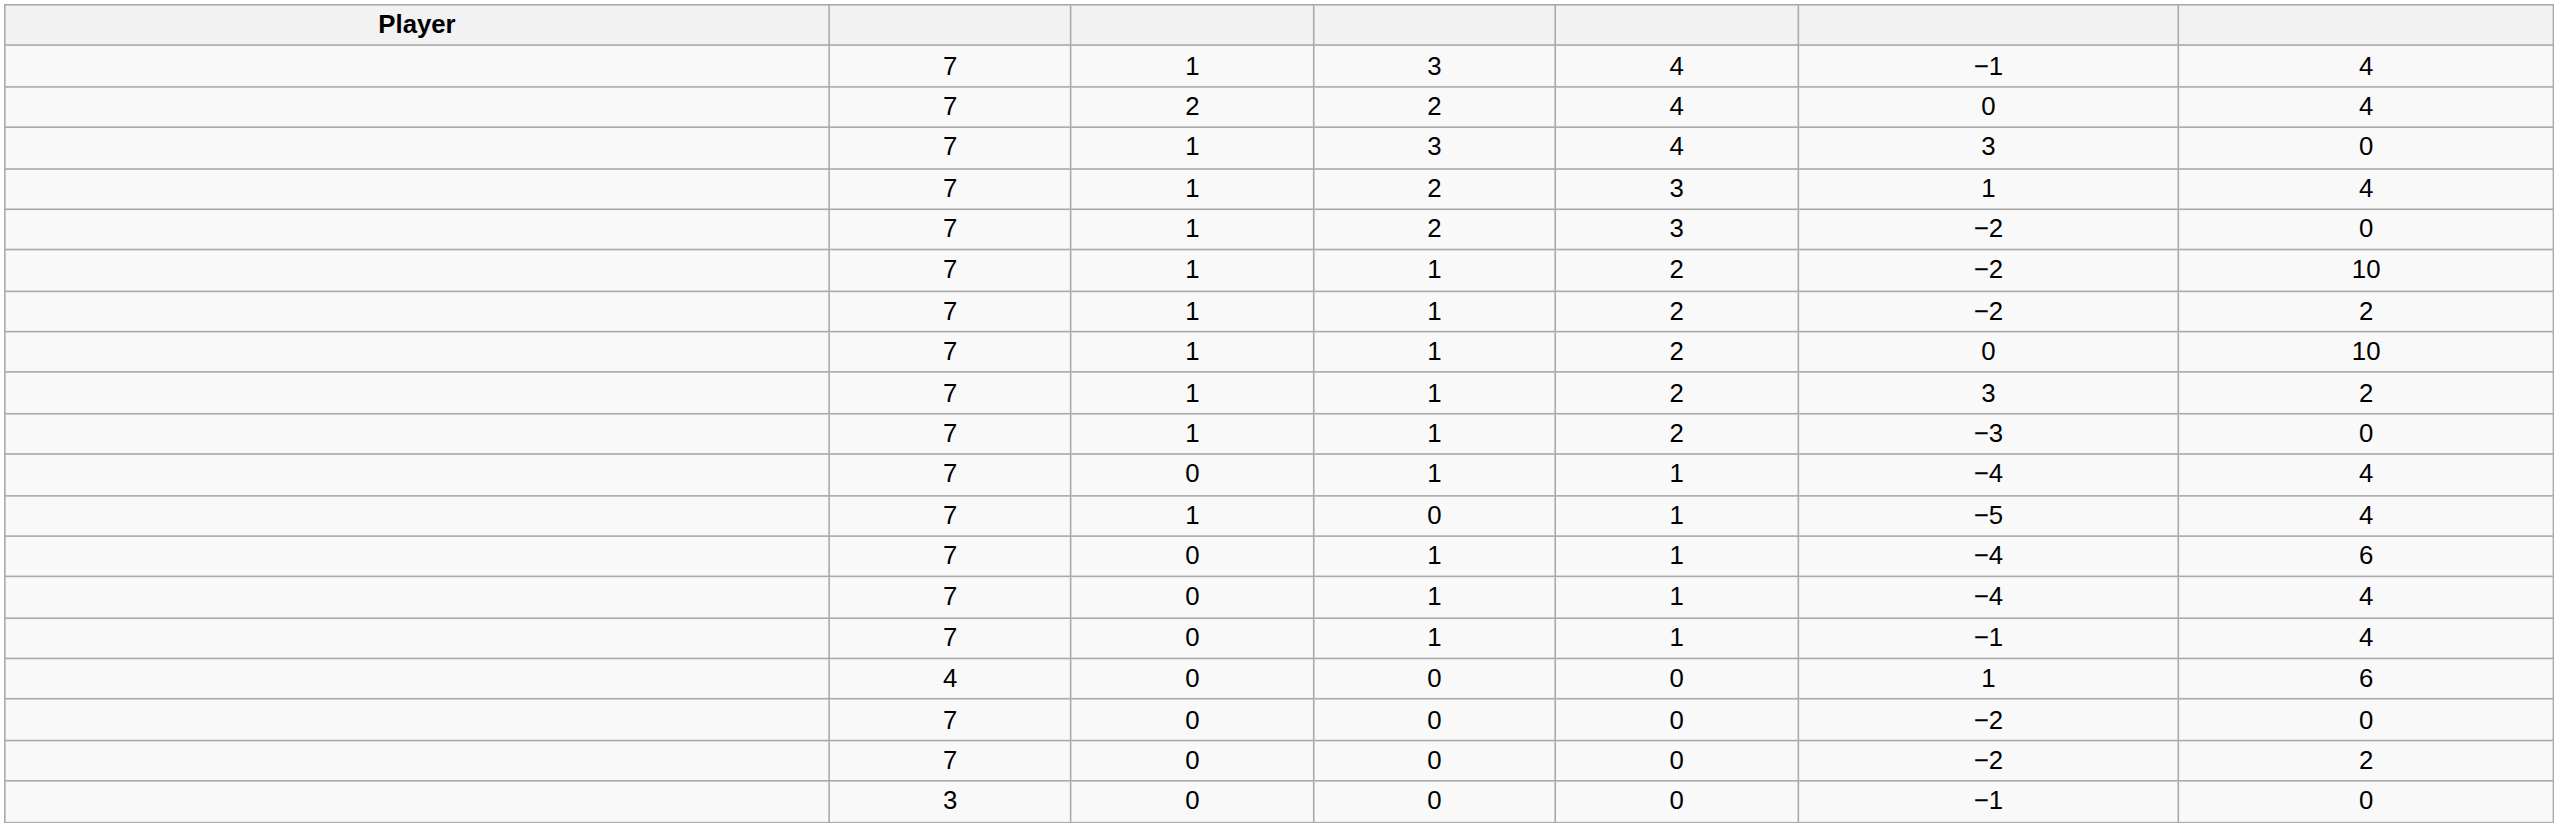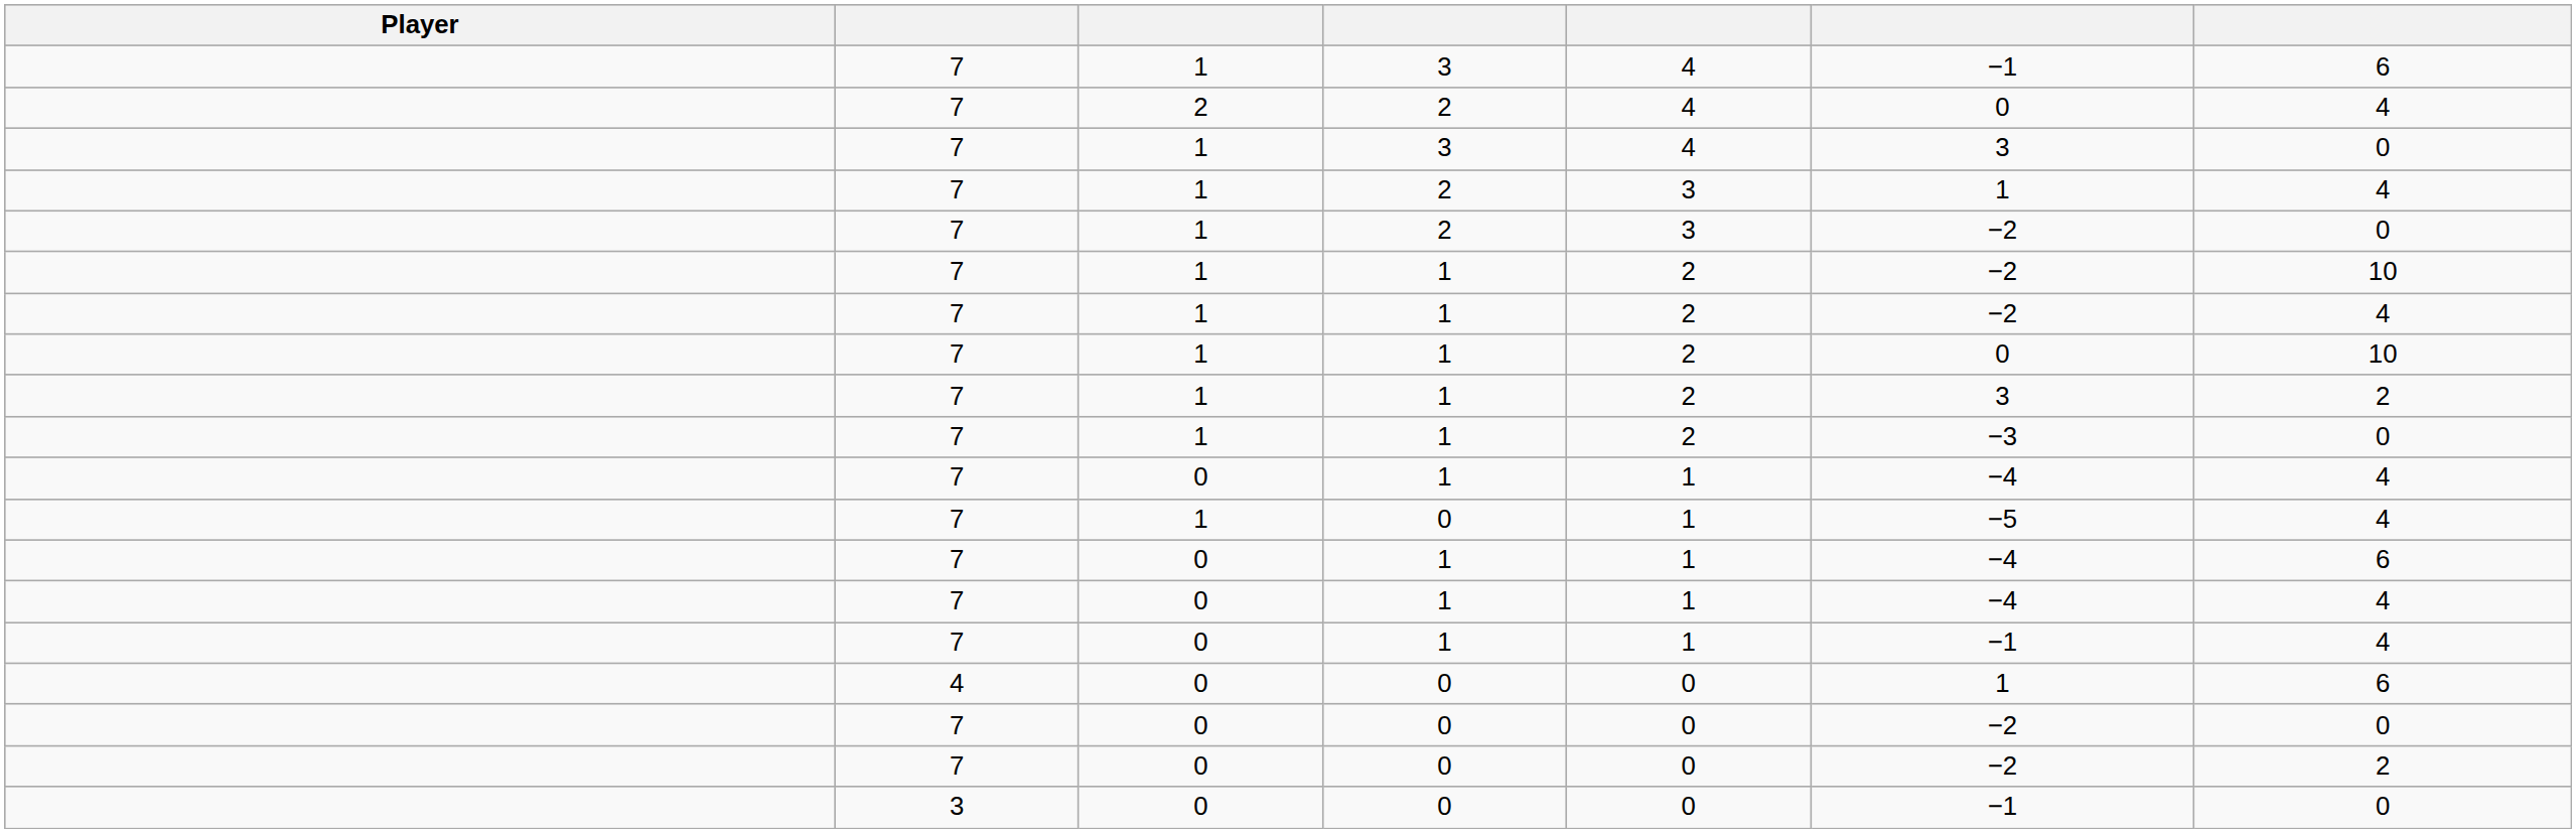row 2 | column 7: 4 -> 6
row 8 | column 7: 2 -> 4
